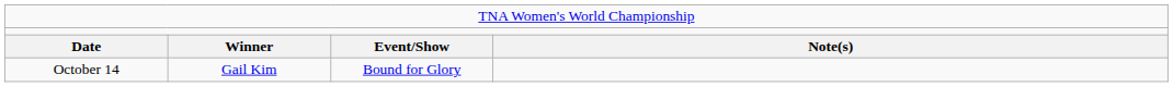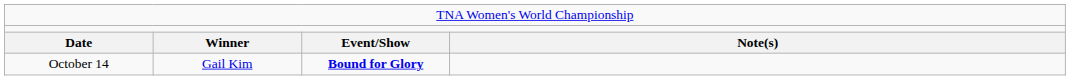October 14 | column 3: normal -> bold
